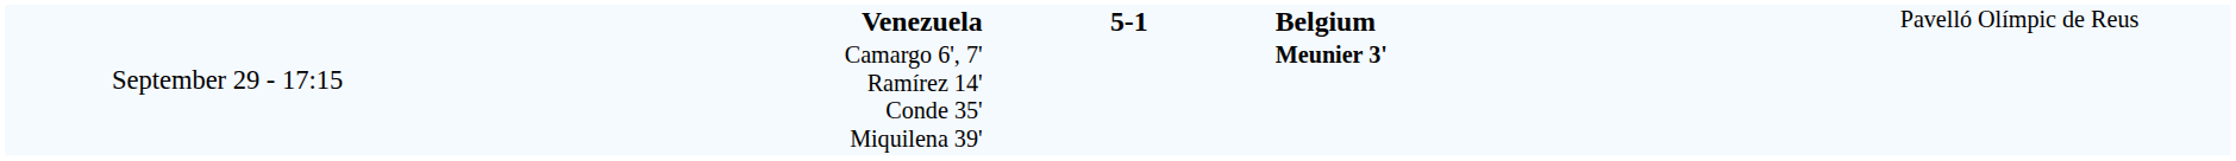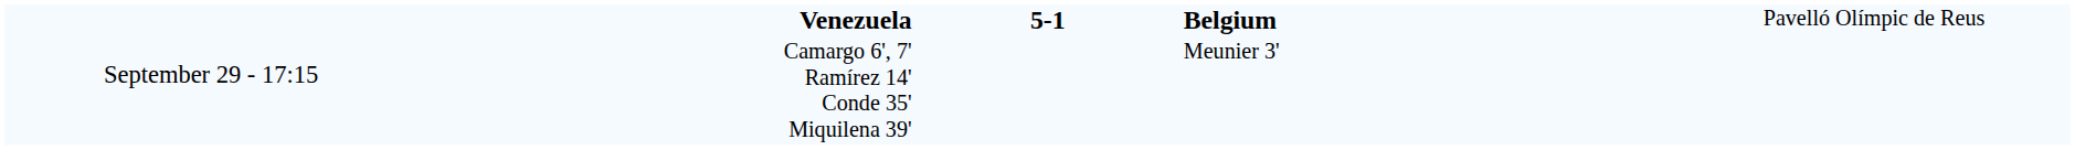Camargo 6', 7' Ramírez 14' Conde 35' Miquilena 39' | column 4: bold -> normal
